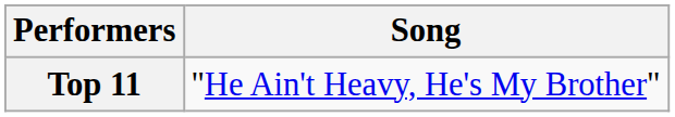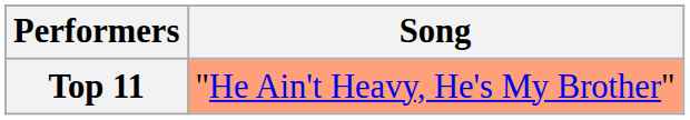Top 11 | Song: no background -> lightsalmon background
